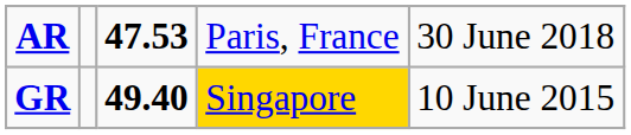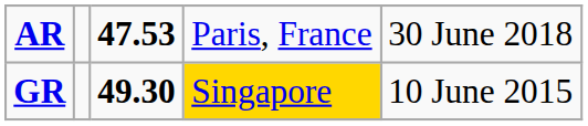GR | column 3: 49.40 -> 49.30
